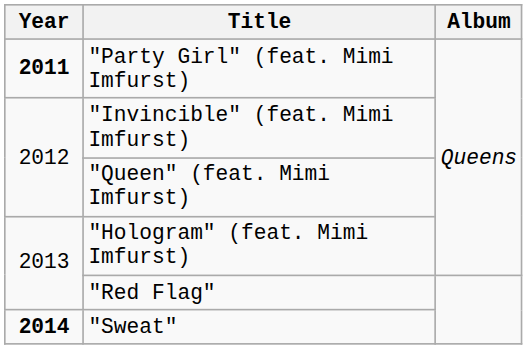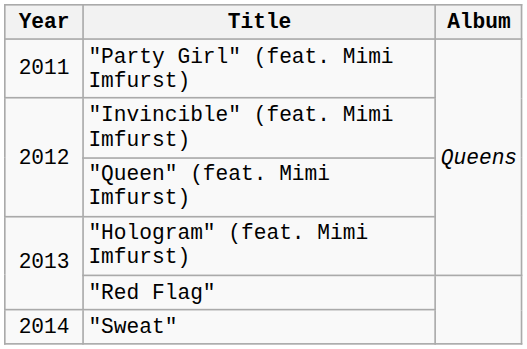"Party Girl" (feat. Mimi Imfurst) | Year: bold -> normal
"Sweat" | Year: bold -> normal
